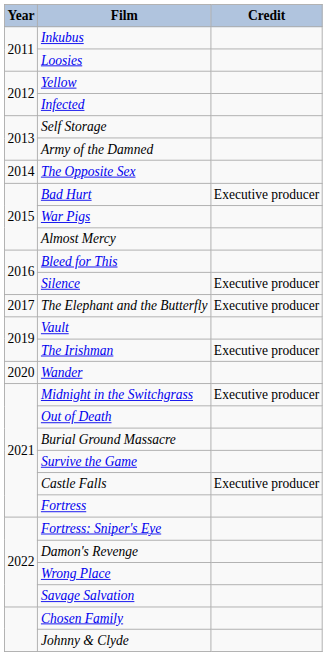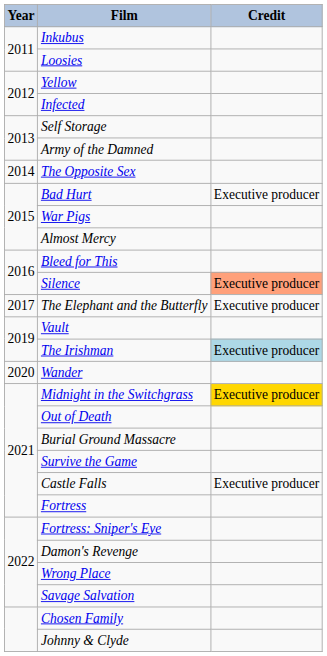Silence | Credit: no background -> lightsalmon background
The Irishman | Credit: no background -> lightblue background
Midnight in the Switchgrass | Credit: no background -> gold background
